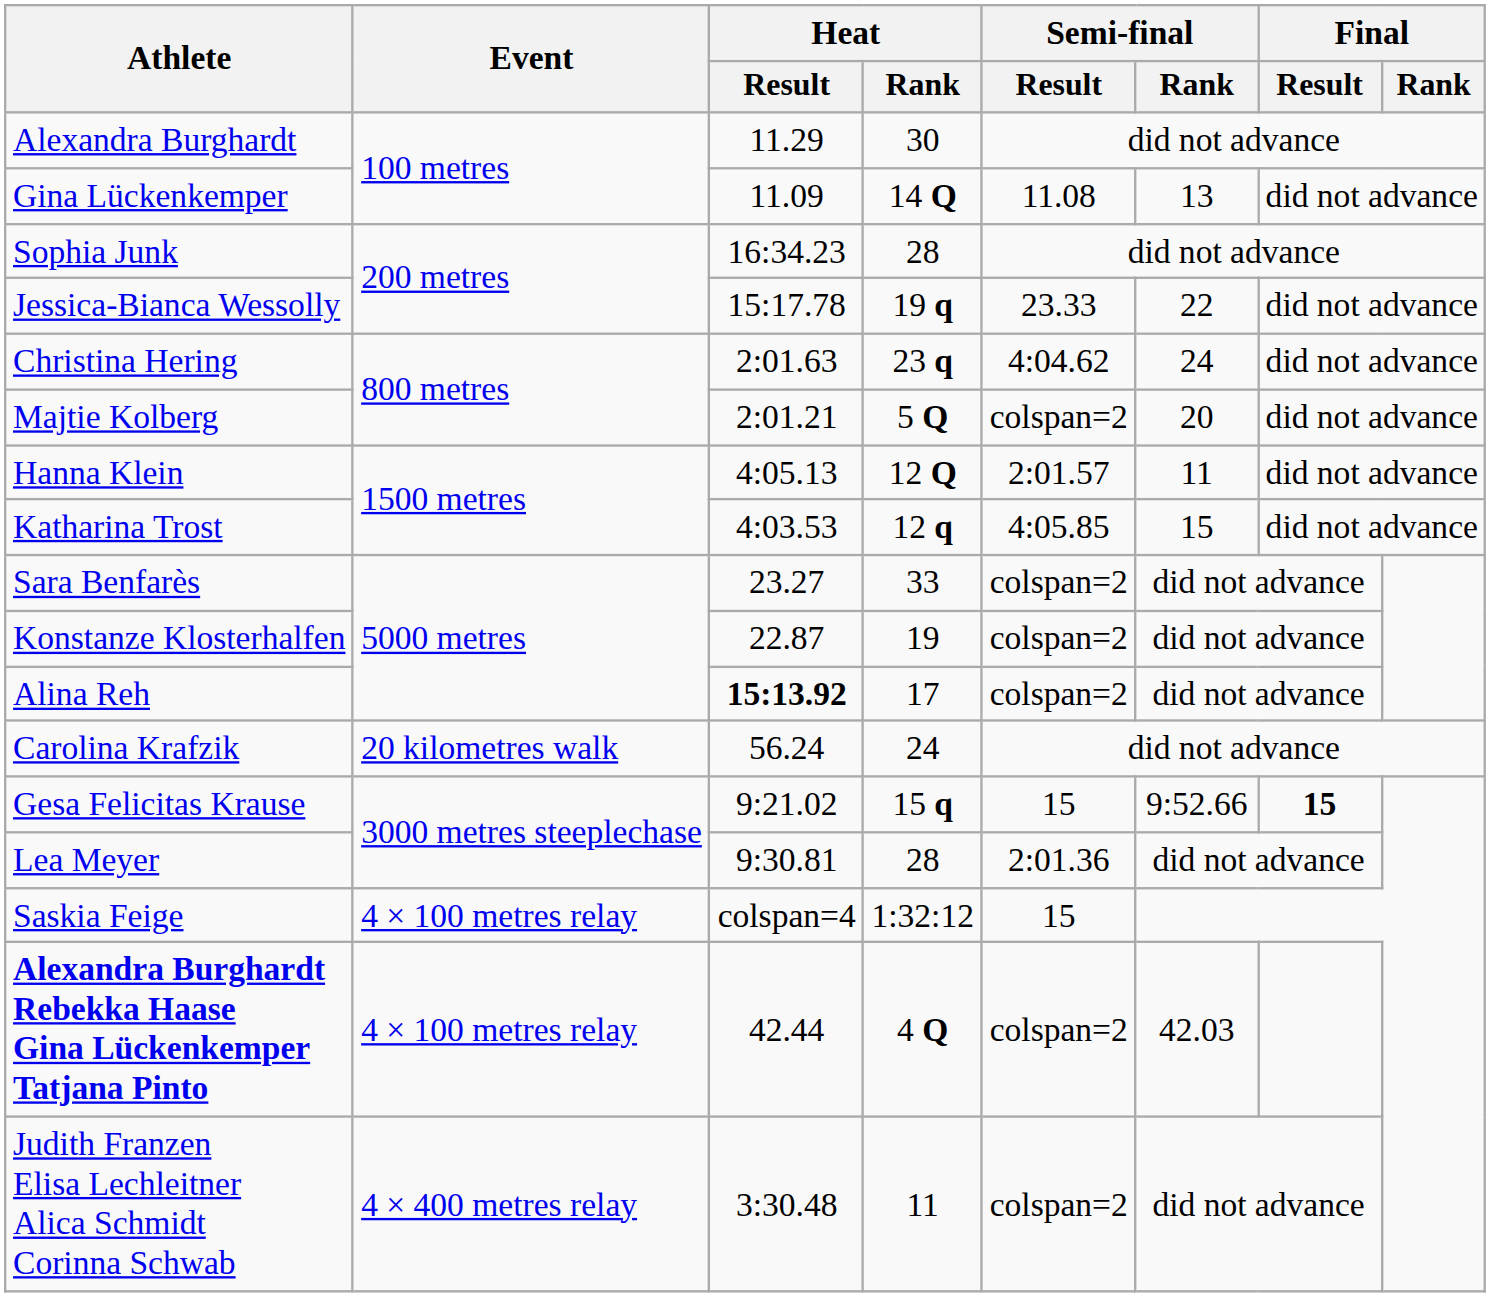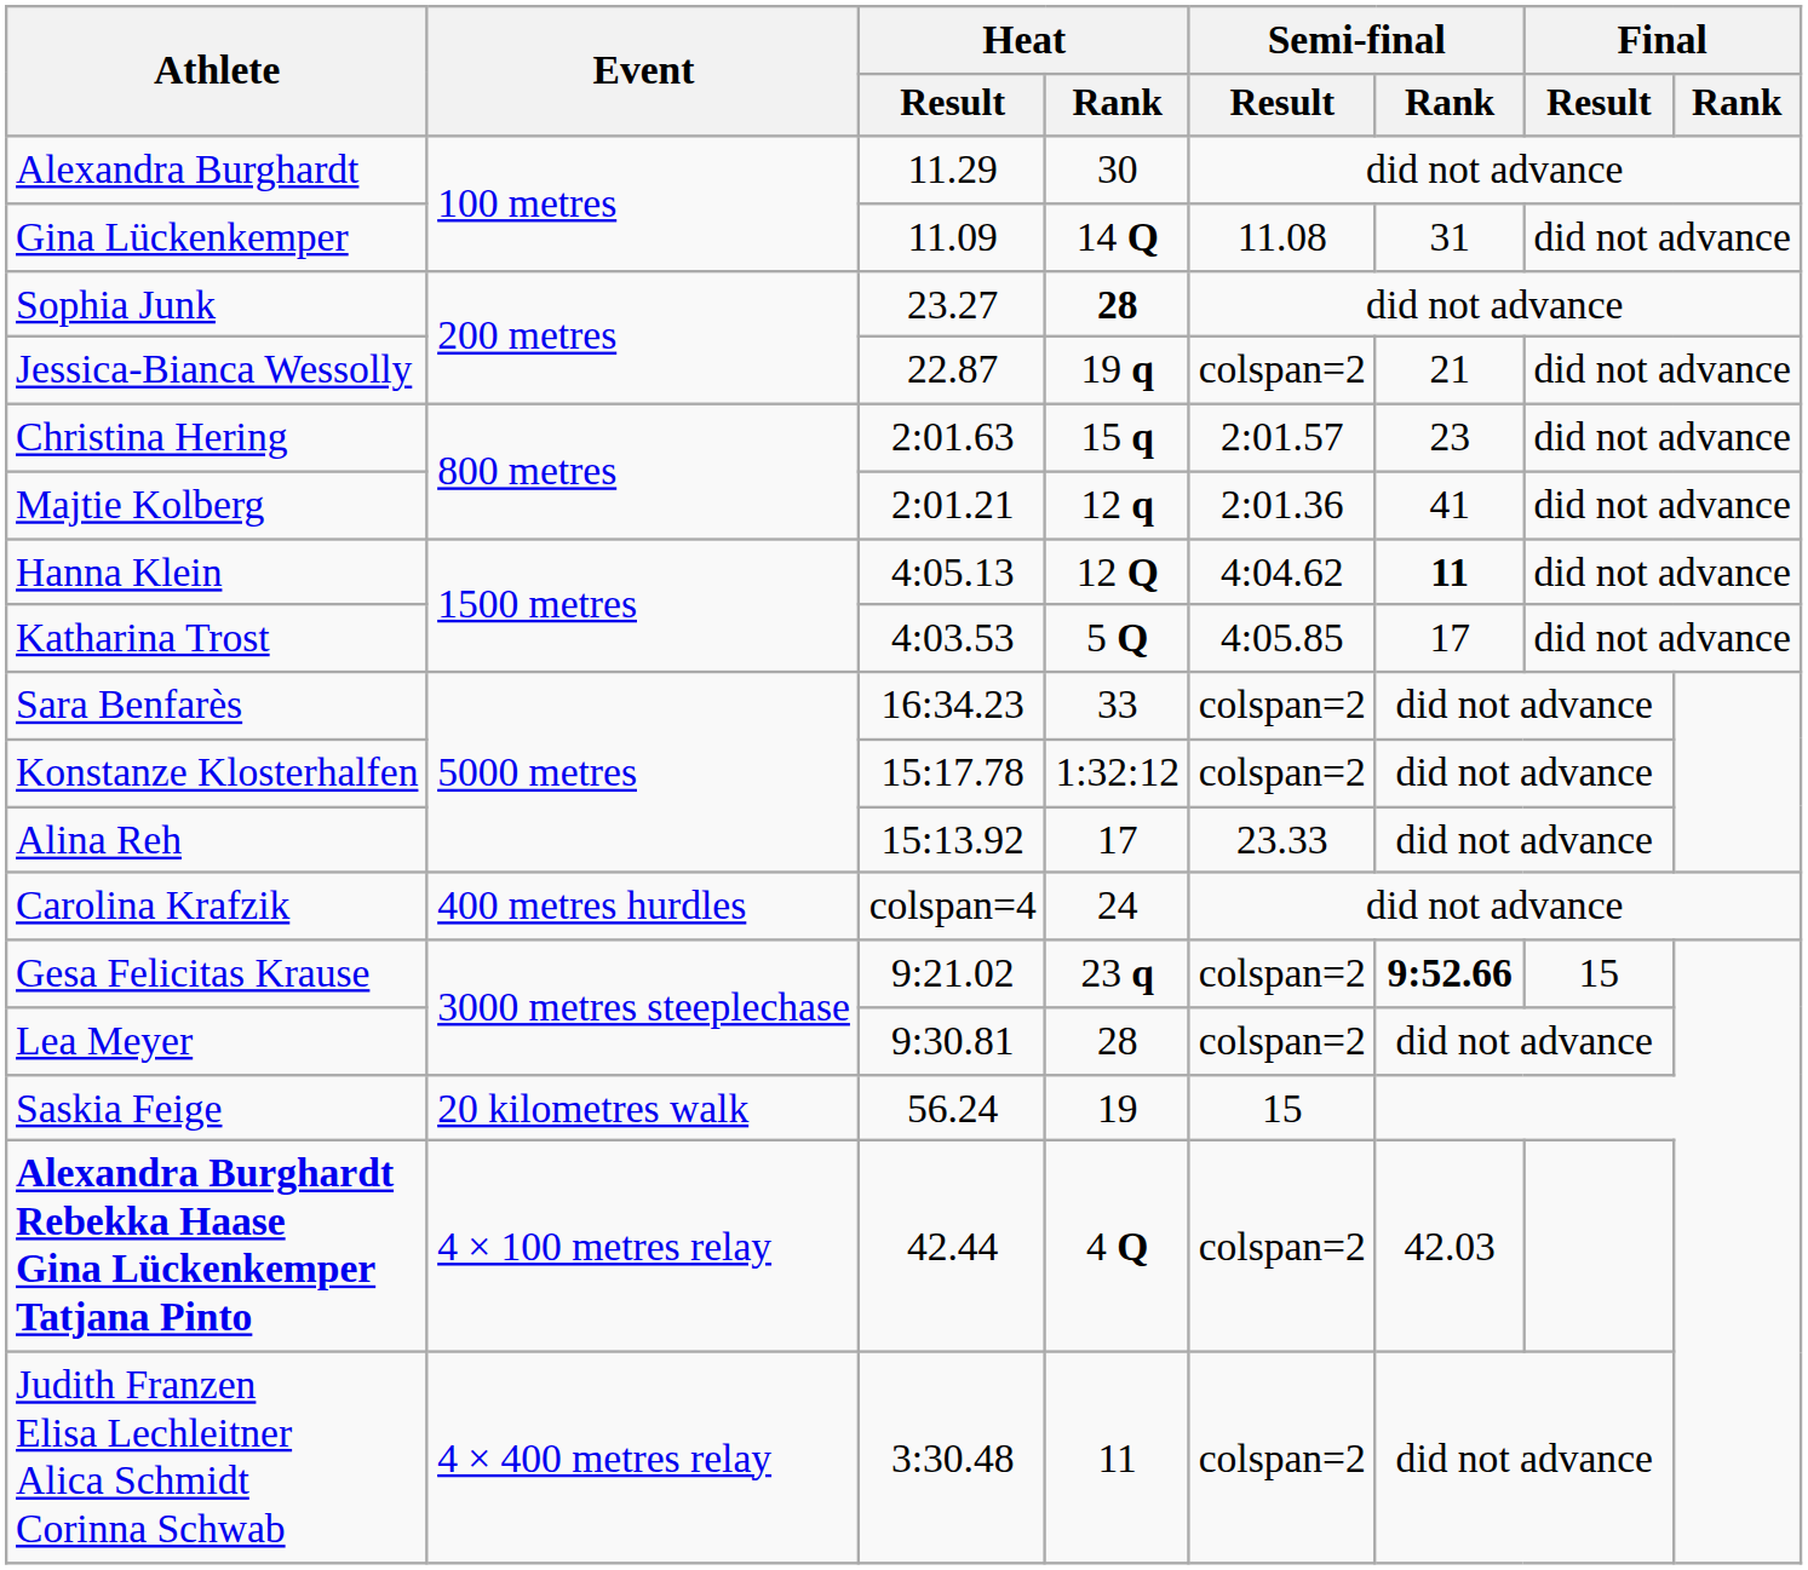Gina Lückenkemper | Semi-final / Rank: 13 -> 31
Sophia Junk | Heat / Result: 16:34.23 -> 23.27
Sophia Junk | Heat / Rank: normal -> bold
Jessica-Bianca Wessolly | Heat / Result: 15:17.78 -> 22.87
Jessica-Bianca Wessolly | Semi-final / Result: 23.33 -> colspan=2
Jessica-Bianca Wessolly | Semi-final / Rank: 22 -> 21
Christina Hering | Heat / Rank: 23 q -> 15 q
Christina Hering | Semi-final / Result: 4:04.62 -> 2:01.57
Christina Hering | Semi-final / Rank: 24 -> 23
Majtie Kolberg | Heat / Rank: 5 Q -> 12 q
Majtie Kolberg | Semi-final / Result: colspan=2 -> 2:01.36
Majtie Kolberg | Semi-final / Rank: 20 -> 41
Hanna Klein | Semi-final / Result: 2:01.57 -> 4:04.62
Hanna Klein | Semi-final / Rank: normal -> bold
Katharina Trost | Heat / Rank: 12 q -> 5 Q
Katharina Trost | Semi-final / Rank: 15 -> 17
Sara Benfarès | Heat / Result: 23.27 -> 16:34.23
Konstanze Klosterhalfen | Heat / Result: 22.87 -> 15:17.78
Konstanze Klosterhalfen | Heat / Rank: 19 -> 1:32:12
Alina Reh | Heat / Result: bold -> normal
Alina Reh | Semi-final / Result: colspan=2 -> 23.33
Carolina Krafzik | Event: 20 kilometres walk -> 400 metres hurdles
Carolina Krafzik | Heat / Result: 56.24 -> colspan=4
Gesa Felicitas Krause | Heat / Rank: 15 q -> 23 q
Gesa Felicitas Krause | Semi-final / Result: 15 -> colspan=2
Gesa Felicitas Krause | Semi-final / Rank: normal -> bold
Gesa Felicitas Krause | Final / Result: bold -> normal
Lea Meyer | Semi-final / Result: 2:01.36 -> colspan=2
Saskia Feige | Event: 4 × 100 metres relay -> 20 kilometres walk
Saskia Feige | Heat / Result: colspan=4 -> 56.24
Saskia Feige | Heat / Rank: 1:32:12 -> 19
